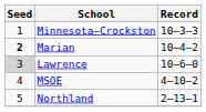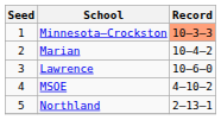Minnesota–Crockston | Record: no background -> lightsalmon background
Marian | Seed: bold -> normal
Lawrence | Seed: lightgrey background -> no background
